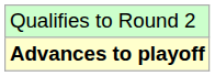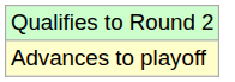row 2 | column 1: bold -> normal
